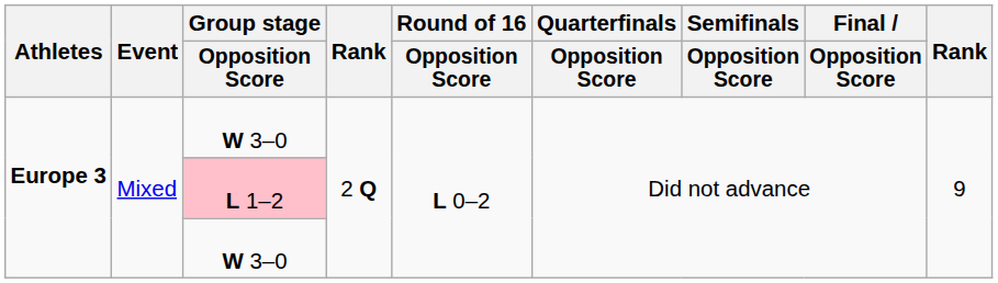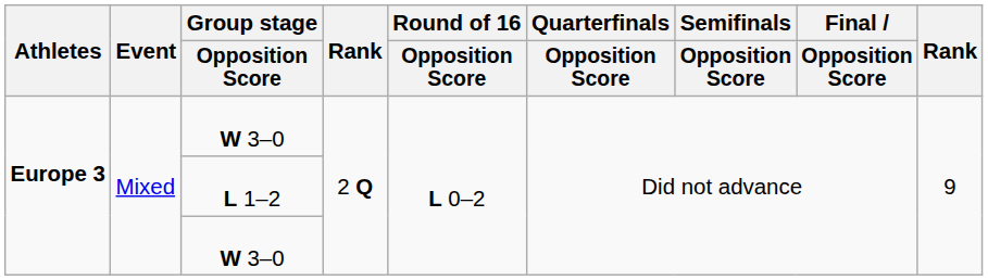L 1–2 | Group stage / Opposition Score: pink background -> no background
